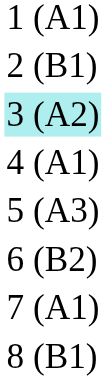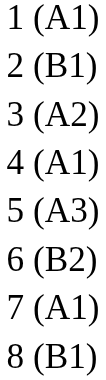3 (A2) | column 1: paleturquoise background -> no background
